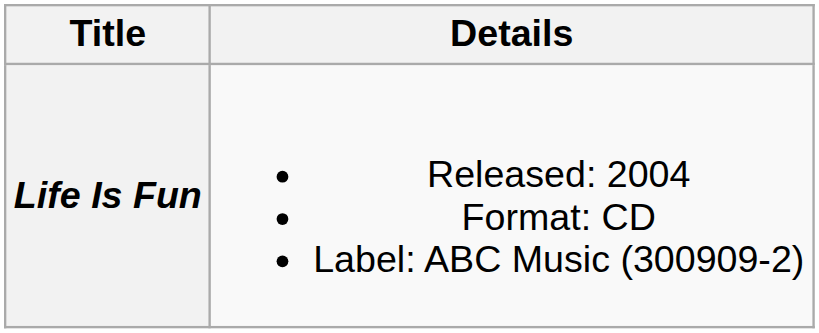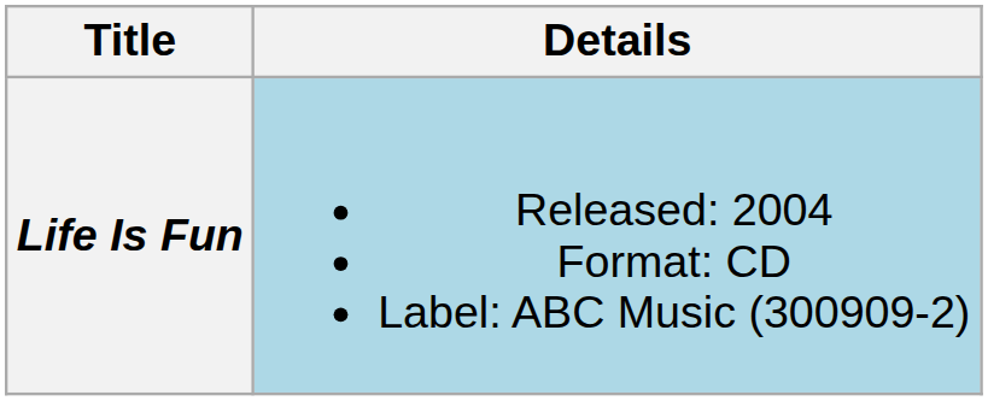Life Is Fun | Details: no background -> lightblue background
